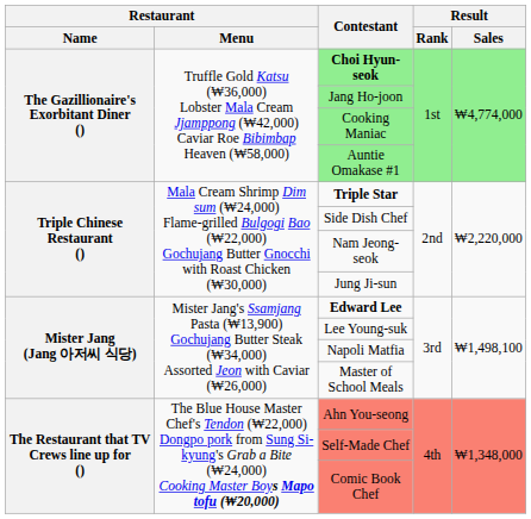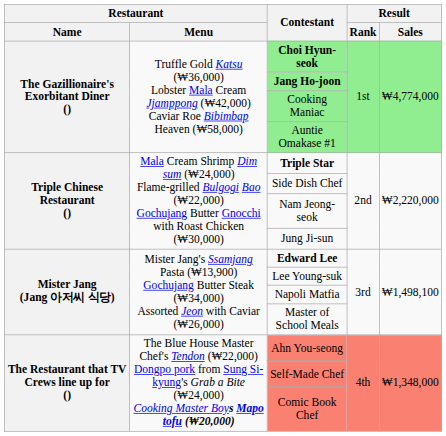Jang Ho-joon | Contestant: normal -> bold
